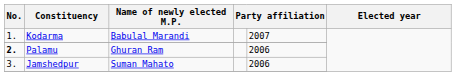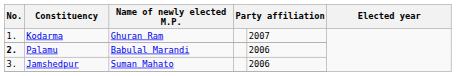Kodarma | Name of newly elected M.P.: Babulal Marandi -> Ghuran Ram
Palamu | Name of newly elected M.P.: Ghuran Ram -> Babulal Marandi
